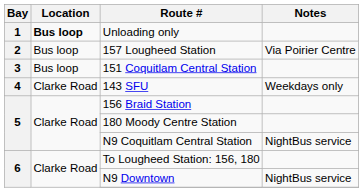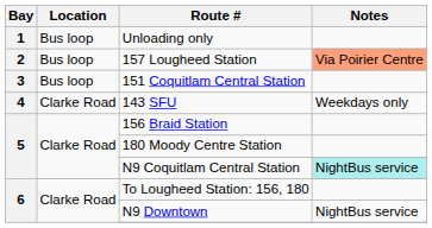Unloading only | Location: bold -> normal
157 Lougheed Station | Notes: no background -> lightsalmon background
N9 Coquitlam Central Station | Notes: no background -> paleturquoise background
